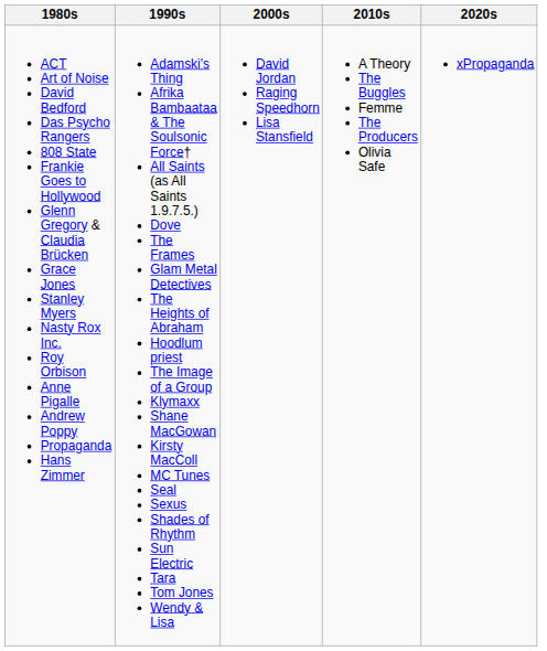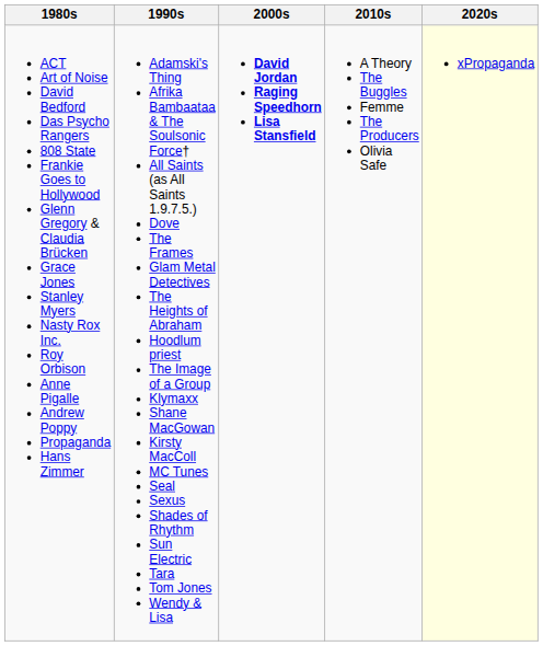row 2 | 2000s: normal -> bold
row 2 | 2020s: no background -> lightyellow background
